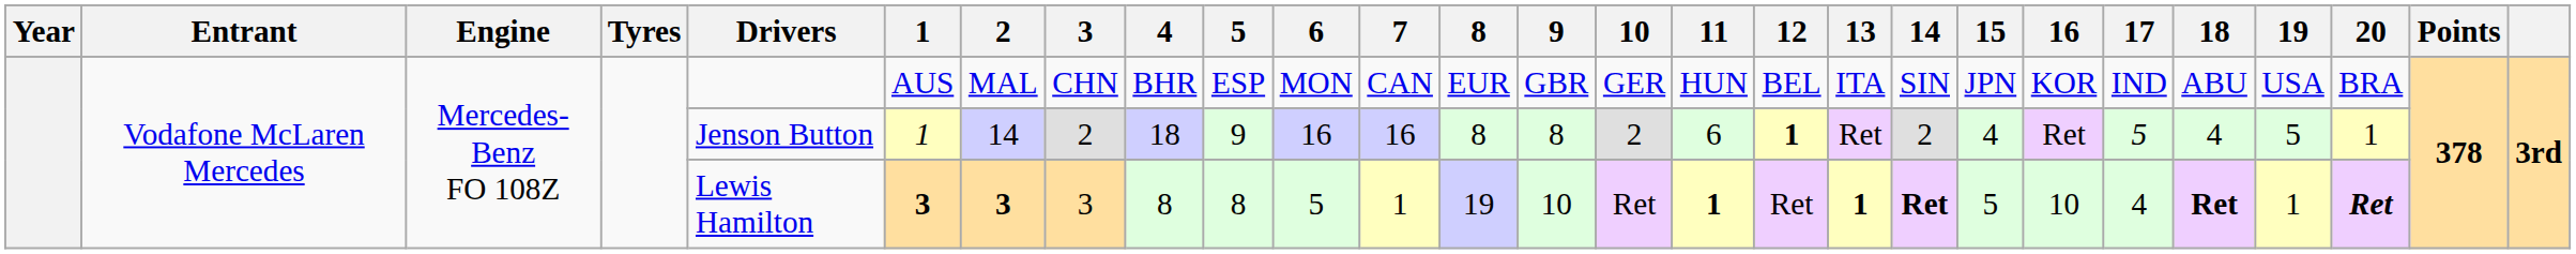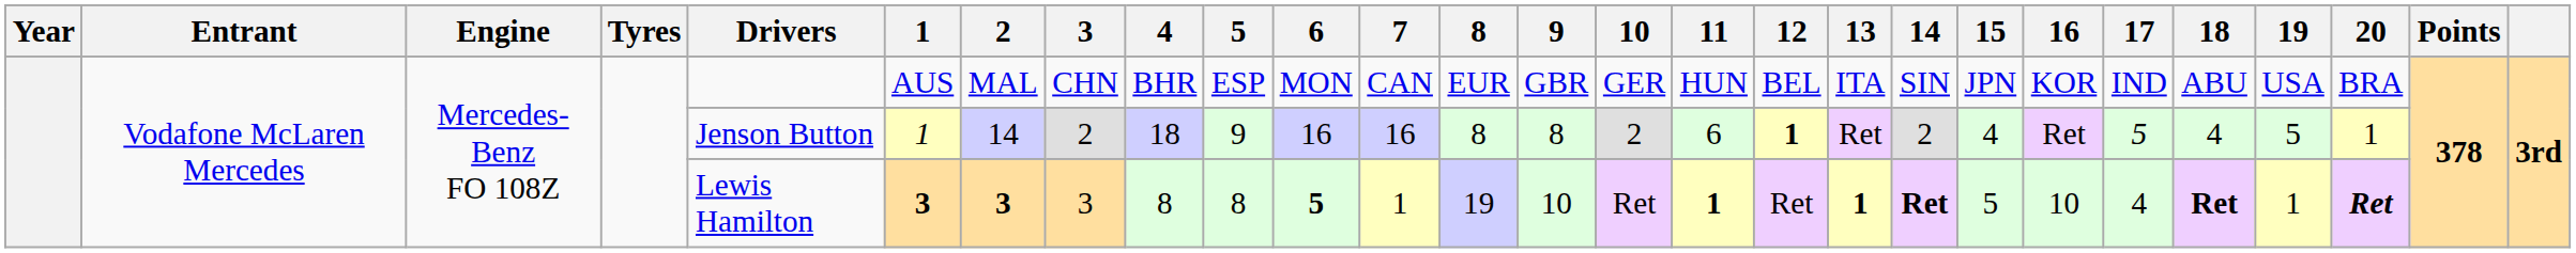row 4 | 6: normal -> bold
